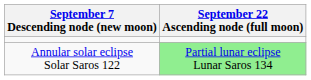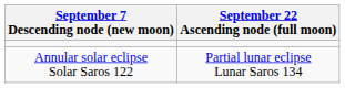Annular solar eclipse Solar Saros 122 | September 22 Ascending node (full moon): lightgreen background -> no background
